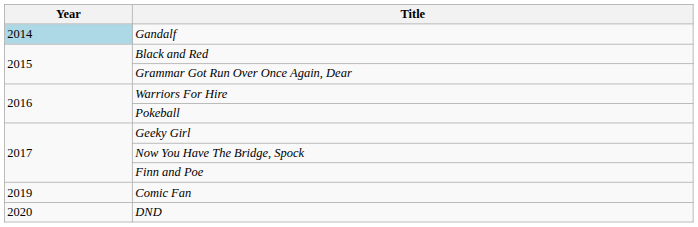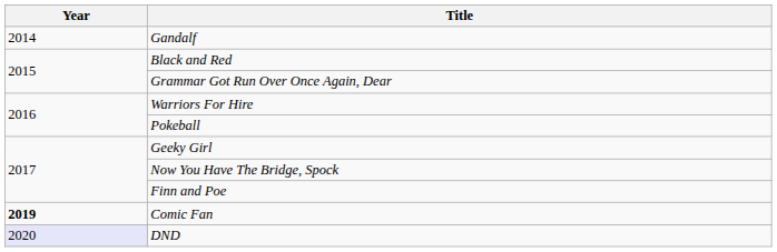Gandalf | Year: lightblue background -> no background
Comic Fan | Year: normal -> bold
DND | Year: no background -> lavender background
